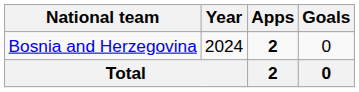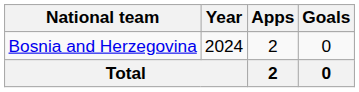2024 | Apps: bold -> normal
